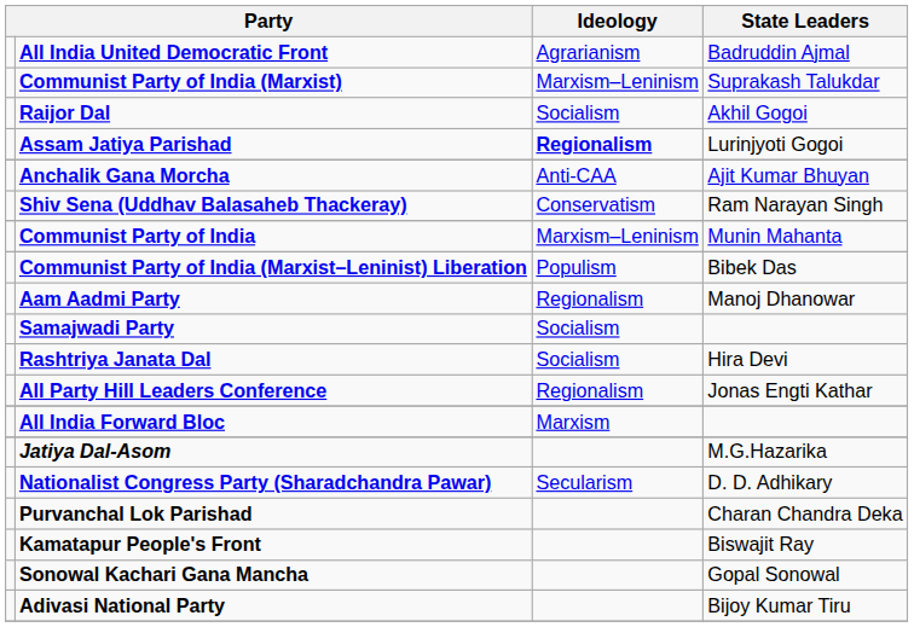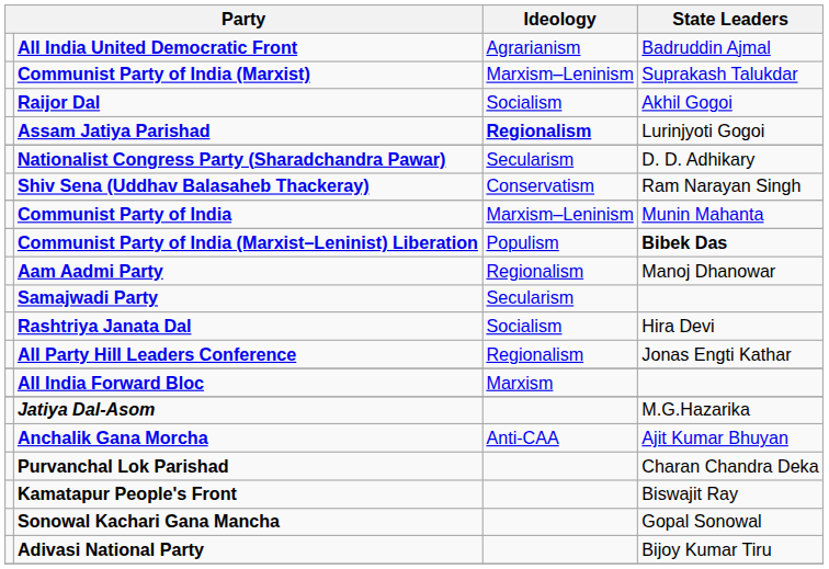rows swapped: Nationalist Congress Party (Sharadchandra Pawar) <-> Anchalik Gana Morcha
Communist Party of India (Marxist–Leninist) Liberation | State Leaders: normal -> bold
Samajwadi Party | Ideology: Socialism -> Secularism
